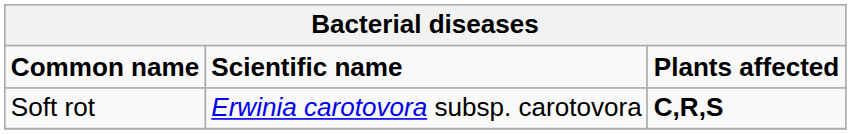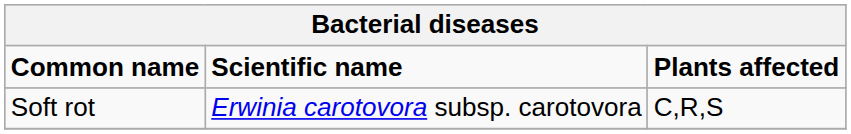Soft rot | Plants affected: bold -> normal
